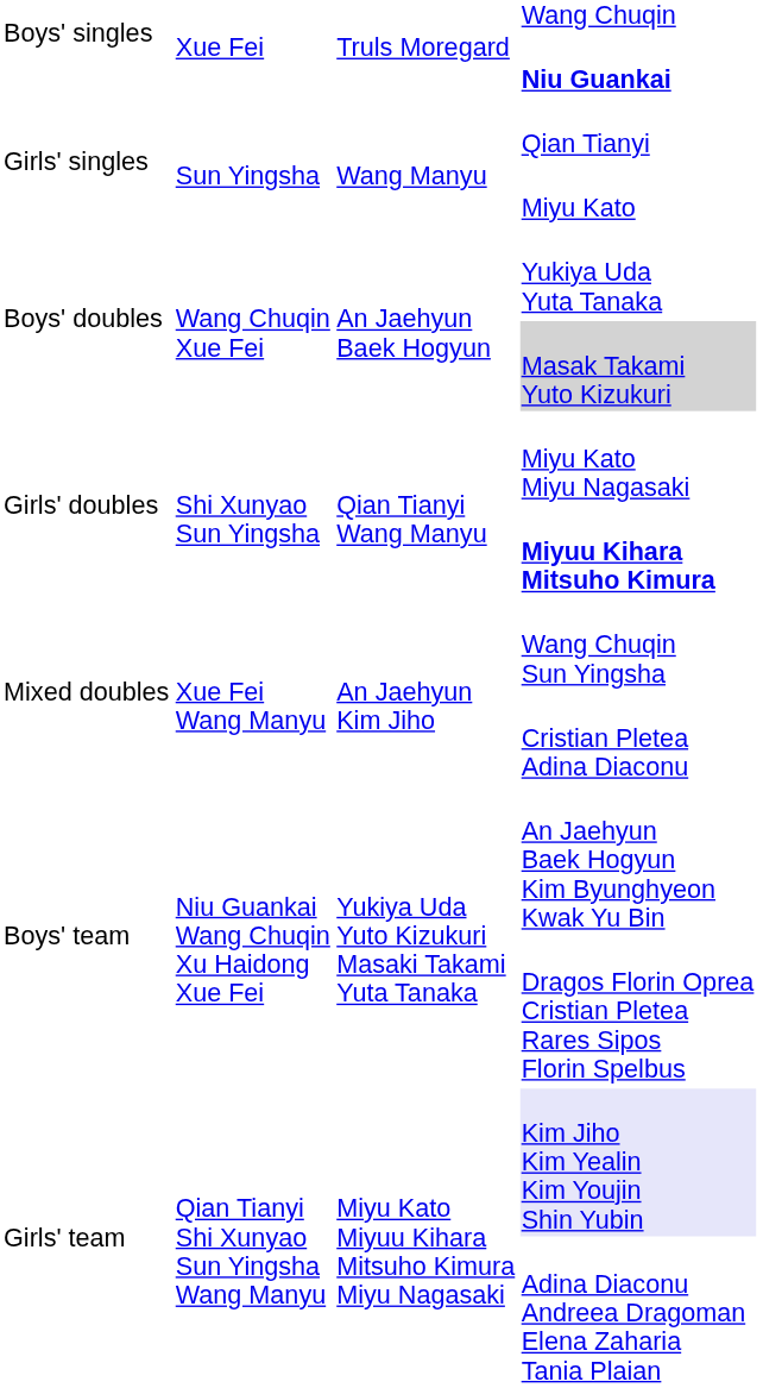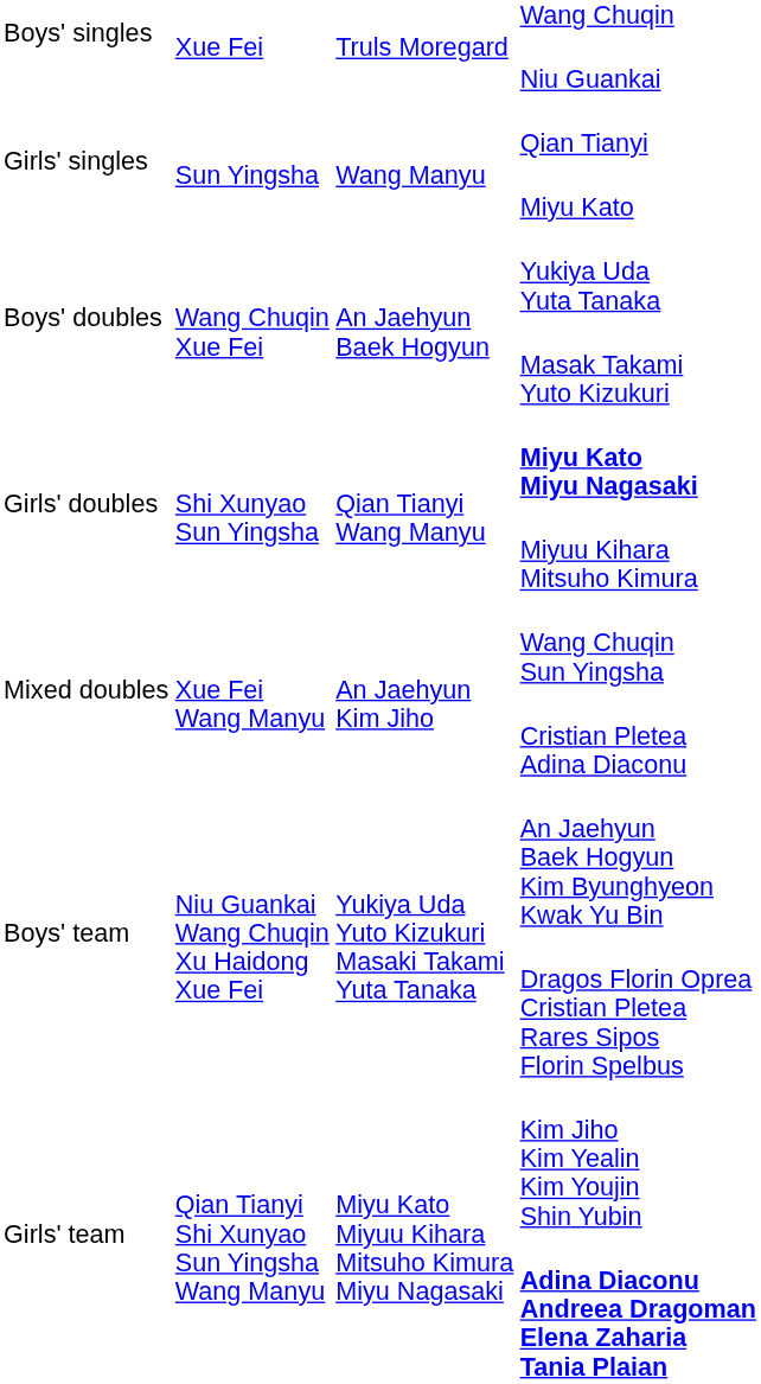Niu Guankai | column 4: bold -> normal
Masak Takami Yuto Kizukuri | column 4: lightgrey background -> no background
Miyu Kato Miyu Nagasaki | column 4: normal -> bold
Miyuu Kihara Mitsuho Kimura | column 4: bold -> normal
Kim Jiho Kim Yealin Kim Youjin Shin Yubin | column 4: lavender background -> no background
Adina Diaconu Andreea Dragoman Elena Zaharia Tania Plaian | column 4: normal -> bold
